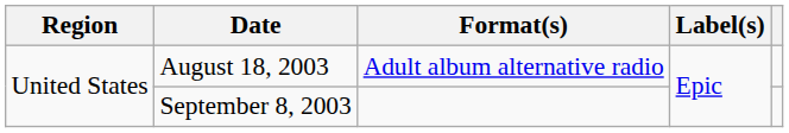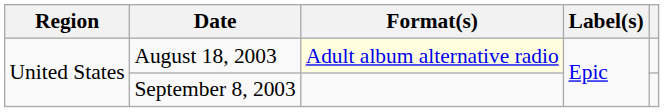August 18, 2003 | Format(s): no background -> lightyellow background
